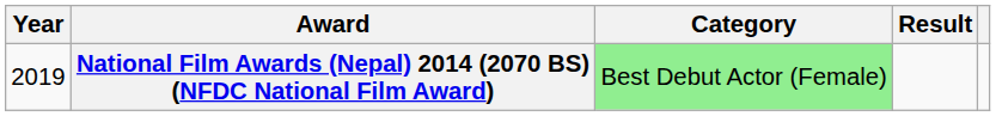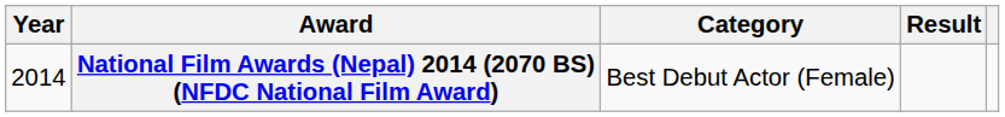row 2 | Year: 2019 -> 2014
row 2 | Category: lightgreen background -> no background
